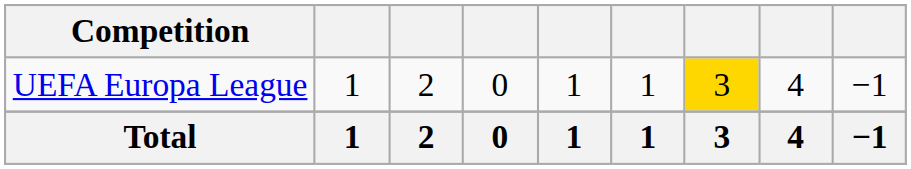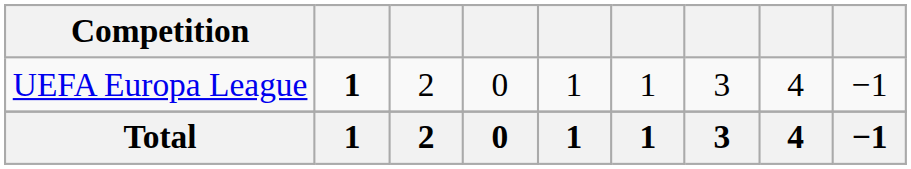UEFA Europa League | column 2: normal -> bold
UEFA Europa League | column 7: gold background -> no background
